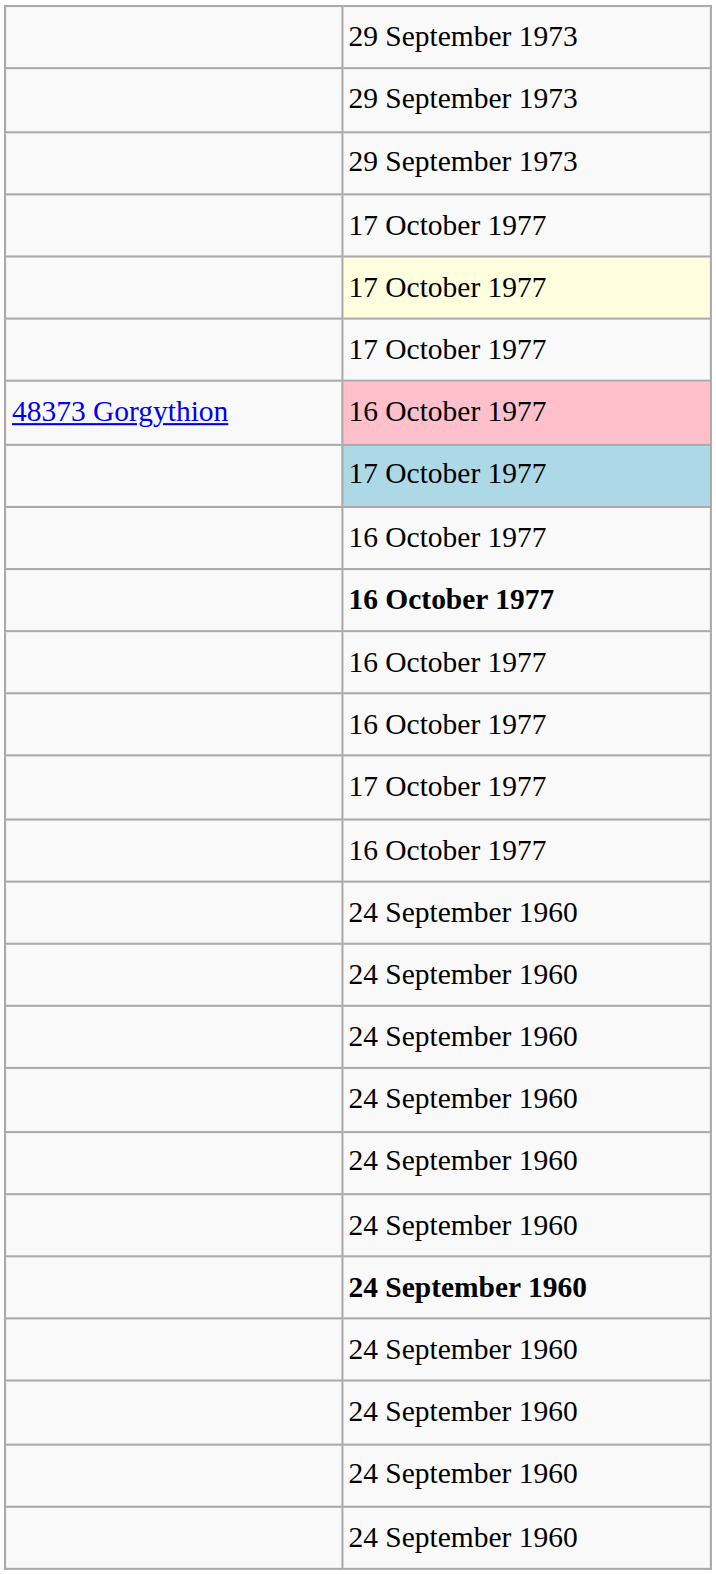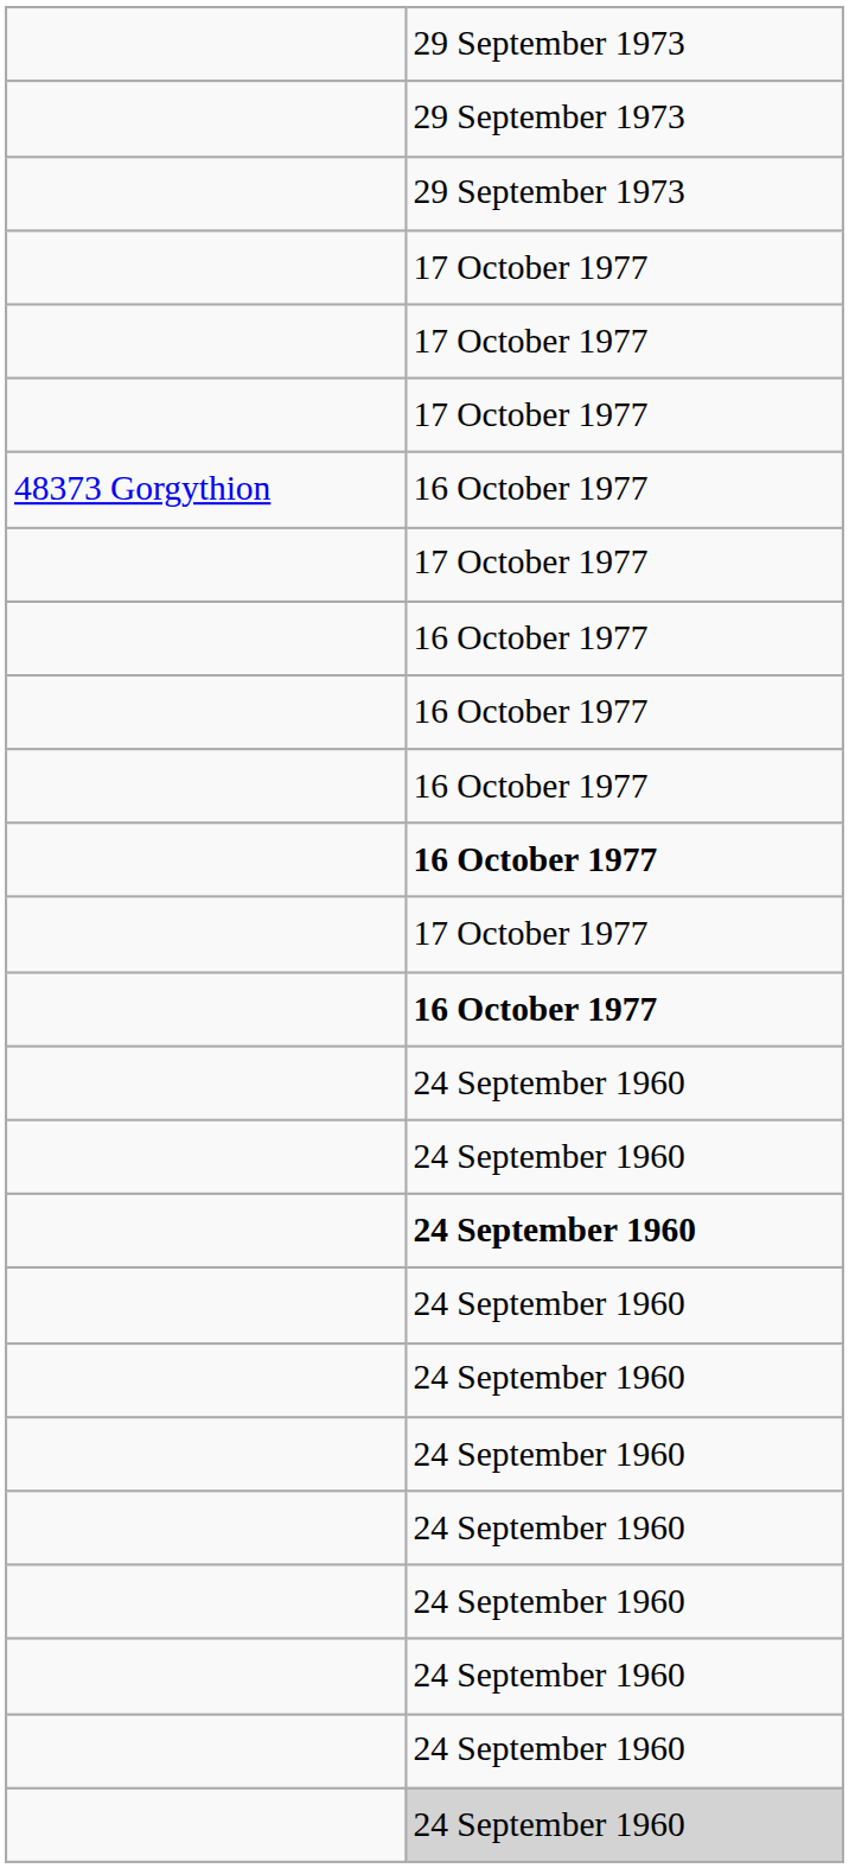row 5 | column 2: lightyellow background -> no background
row 7 | column 2: pink background -> no background
row 8 | column 2: lightblue background -> no background
row 10 | column 2: bold -> normal
row 12 | column 2: normal -> bold
row 14 | column 2: normal -> bold
row 17 | column 2: normal -> bold
row 21 | column 2: bold -> normal
row 25 | column 2: no background -> lightgrey background
